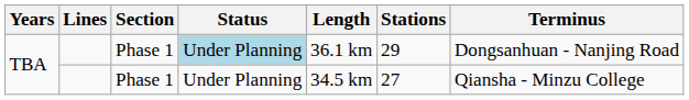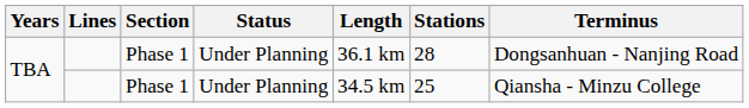row 2 | Status: lightblue background -> no background
row 2 | Stations: 29 -> 28
row 3 | Stations: 27 -> 25
